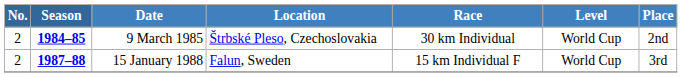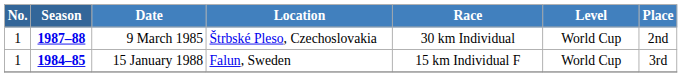9 March 1985 | No.: 2 -> 1
9 March 1985 | Season: 1984–85 -> 1987–88
15 January 1988 | No.: 2 -> 1
15 January 1988 | Season: 1987–88 -> 1984–85
